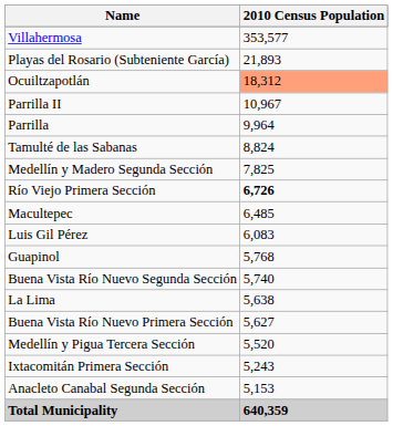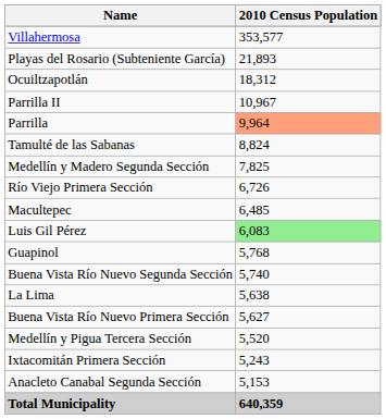Ocuiltzapotlán | 2010 Census Population: lightsalmon background -> no background
Parrilla | 2010 Census Population: no background -> lightsalmon background
Río Viejo Primera Sección | 2010 Census Population: bold -> normal
Luis Gil Pérez | 2010 Census Population: no background -> lightgreen background
